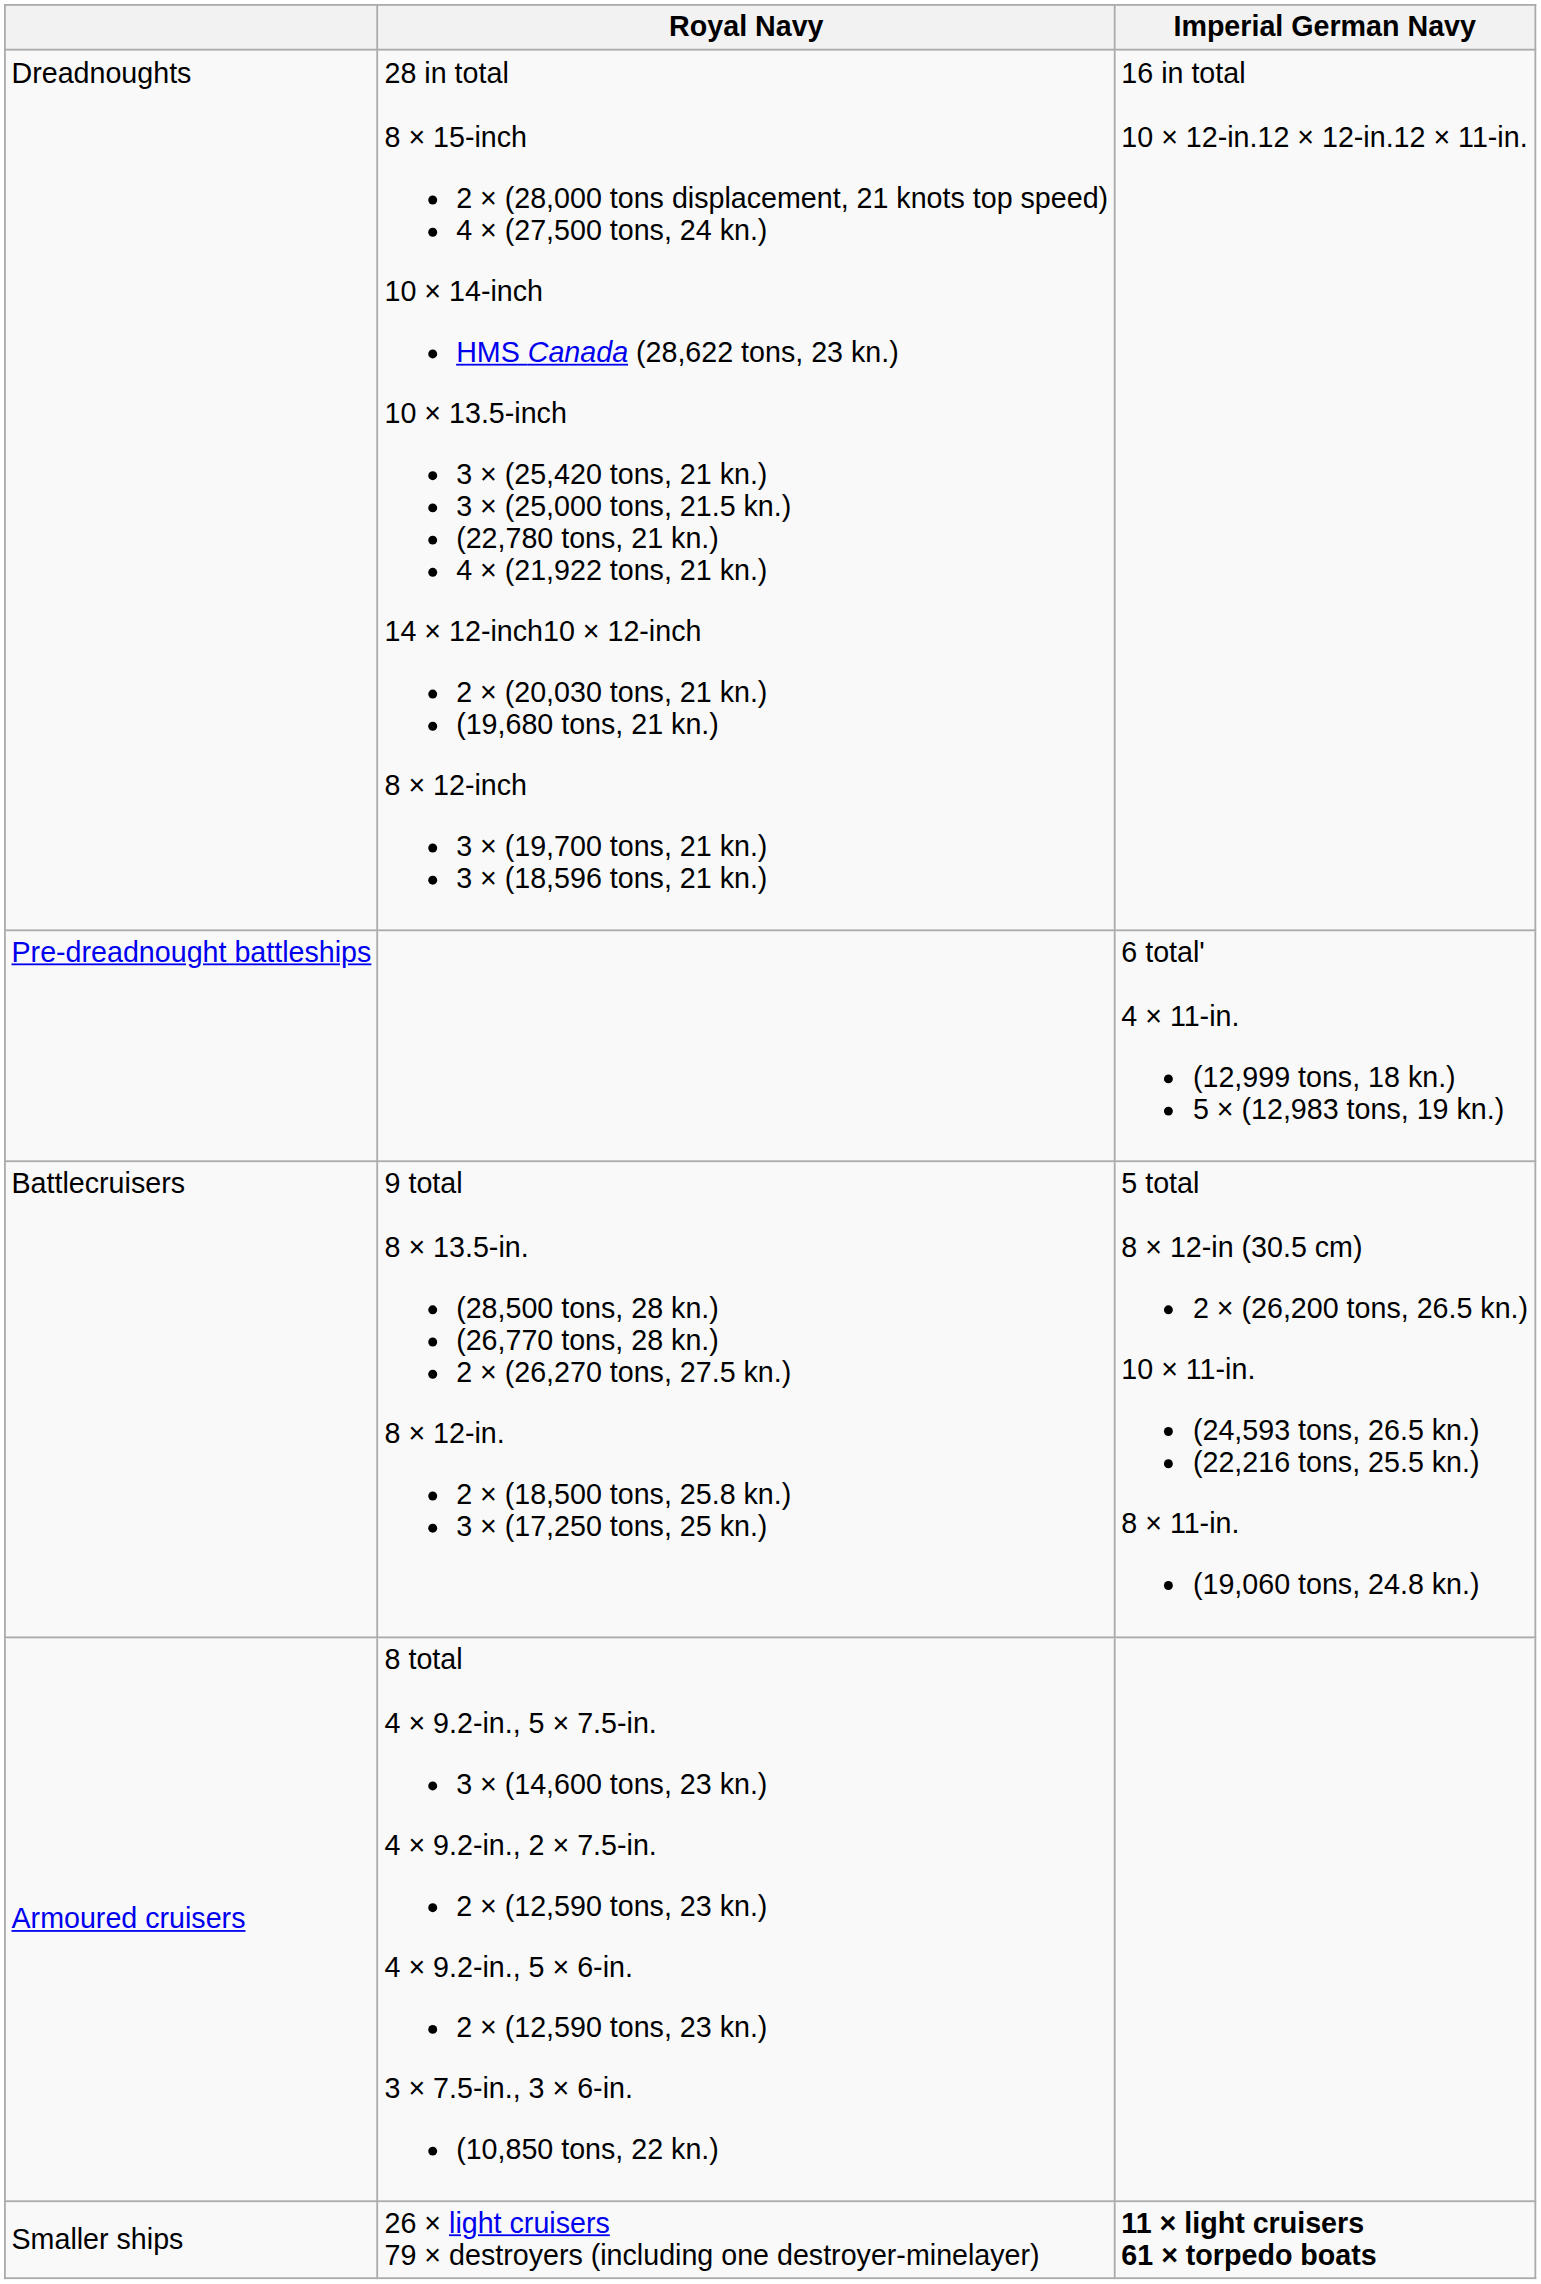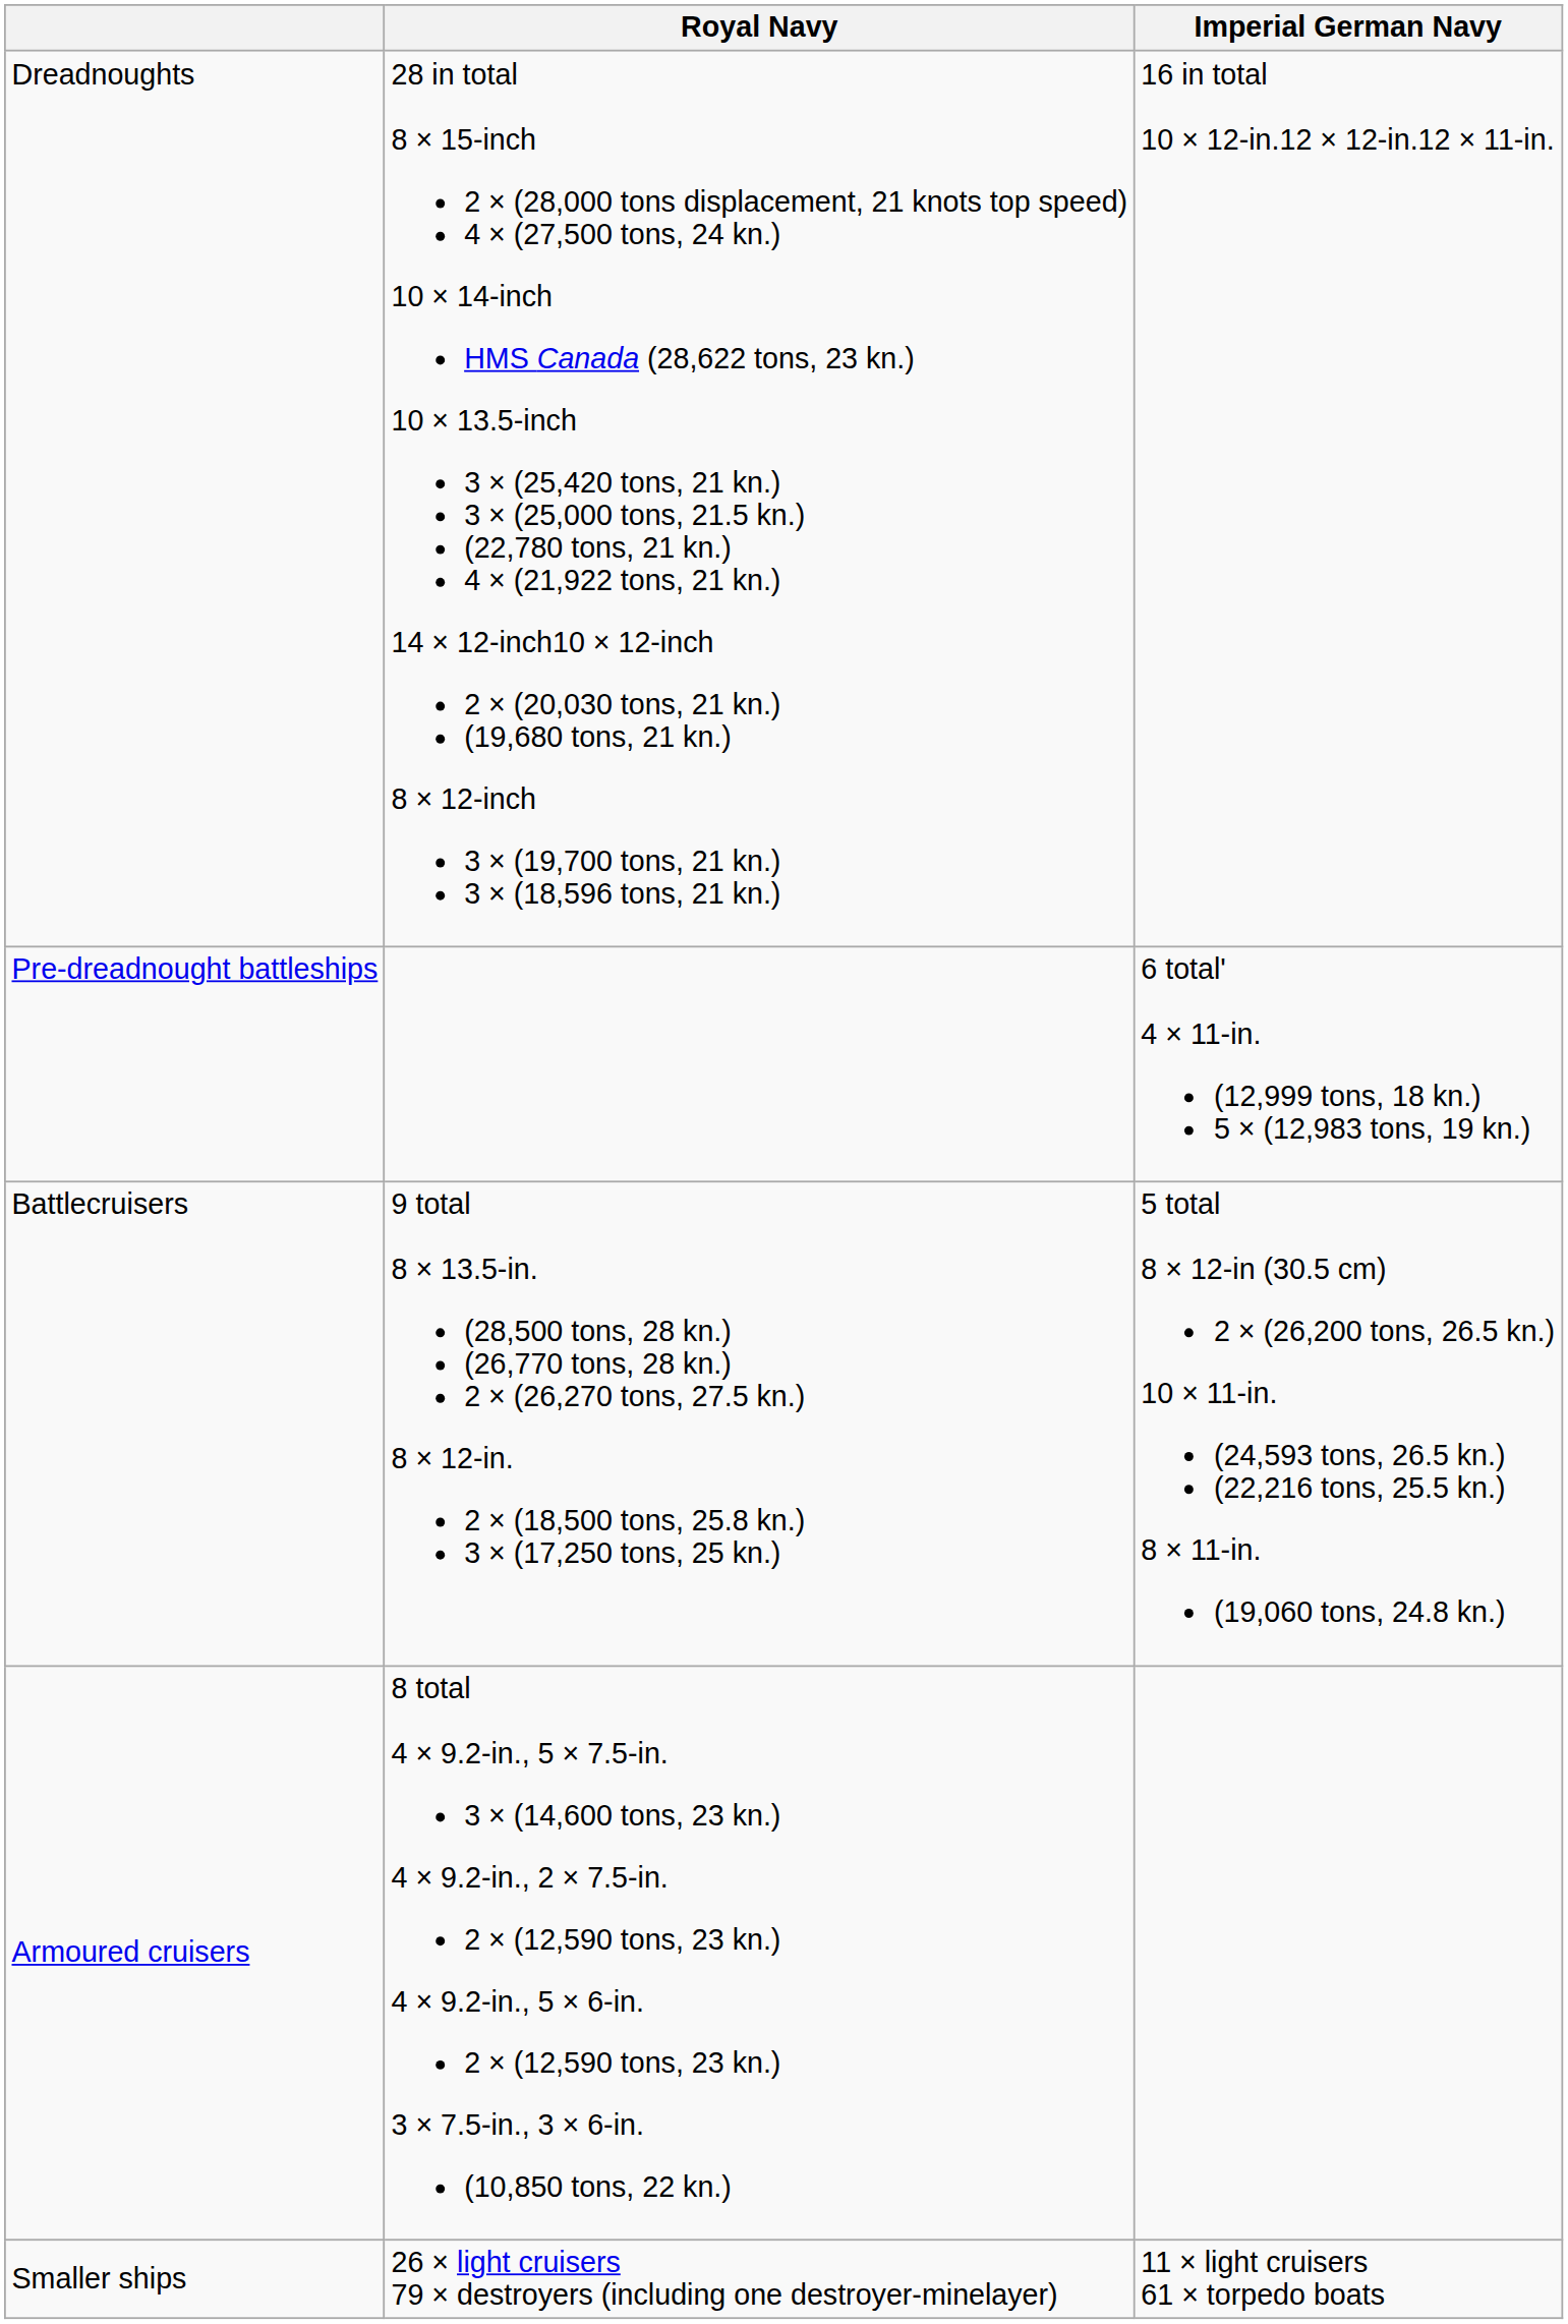Smaller ships | Imperial German Navy: bold -> normal
